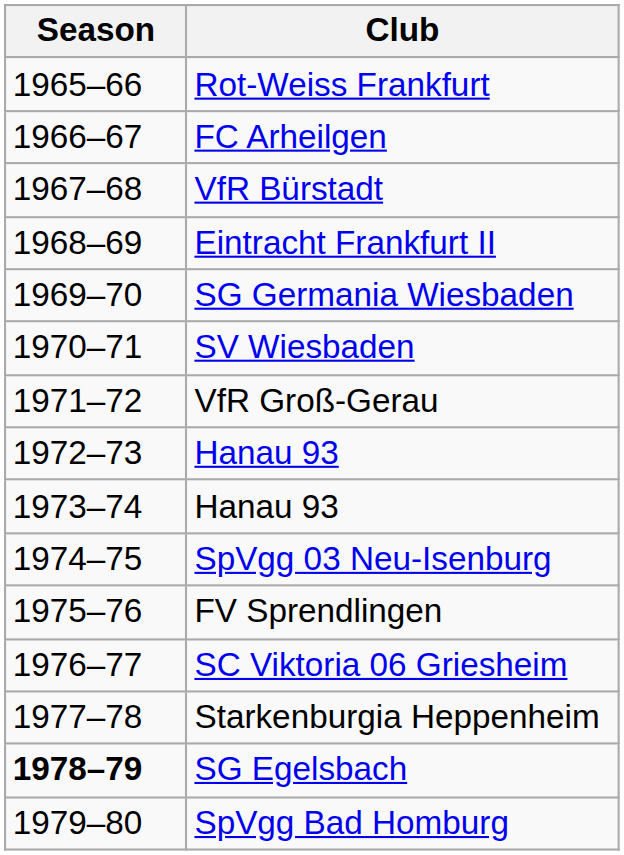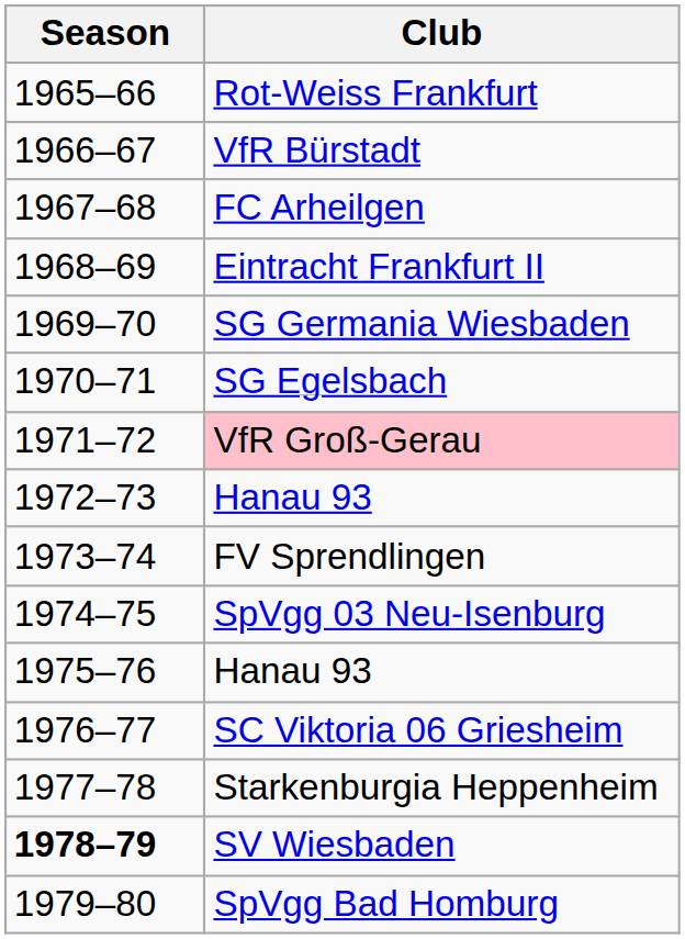row 3 | Club: FC Arheilgen -> VfR Bürstadt
row 4 | Club: VfR Bürstadt -> FC Arheilgen
row 7 | Club: SV Wiesbaden -> SG Egelsbach
row 8 | Club: no background -> pink background
row 10 | Club: Hanau 93 -> FV Sprendlingen
row 12 | Club: FV Sprendlingen -> Hanau 93
row 15 | Club: SG Egelsbach -> SV Wiesbaden
